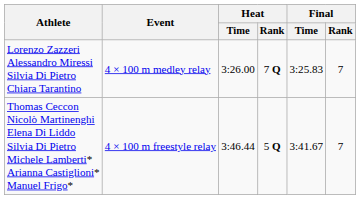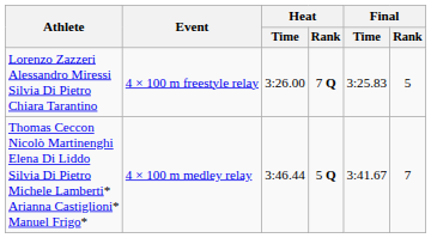row 3 | Event: 4 × 100 m medley relay -> 4 × 100 m freestyle relay
row 3 | Final / Rank: 7 -> 5
row 4 | Event: 4 × 100 m freestyle relay -> 4 × 100 m medley relay
